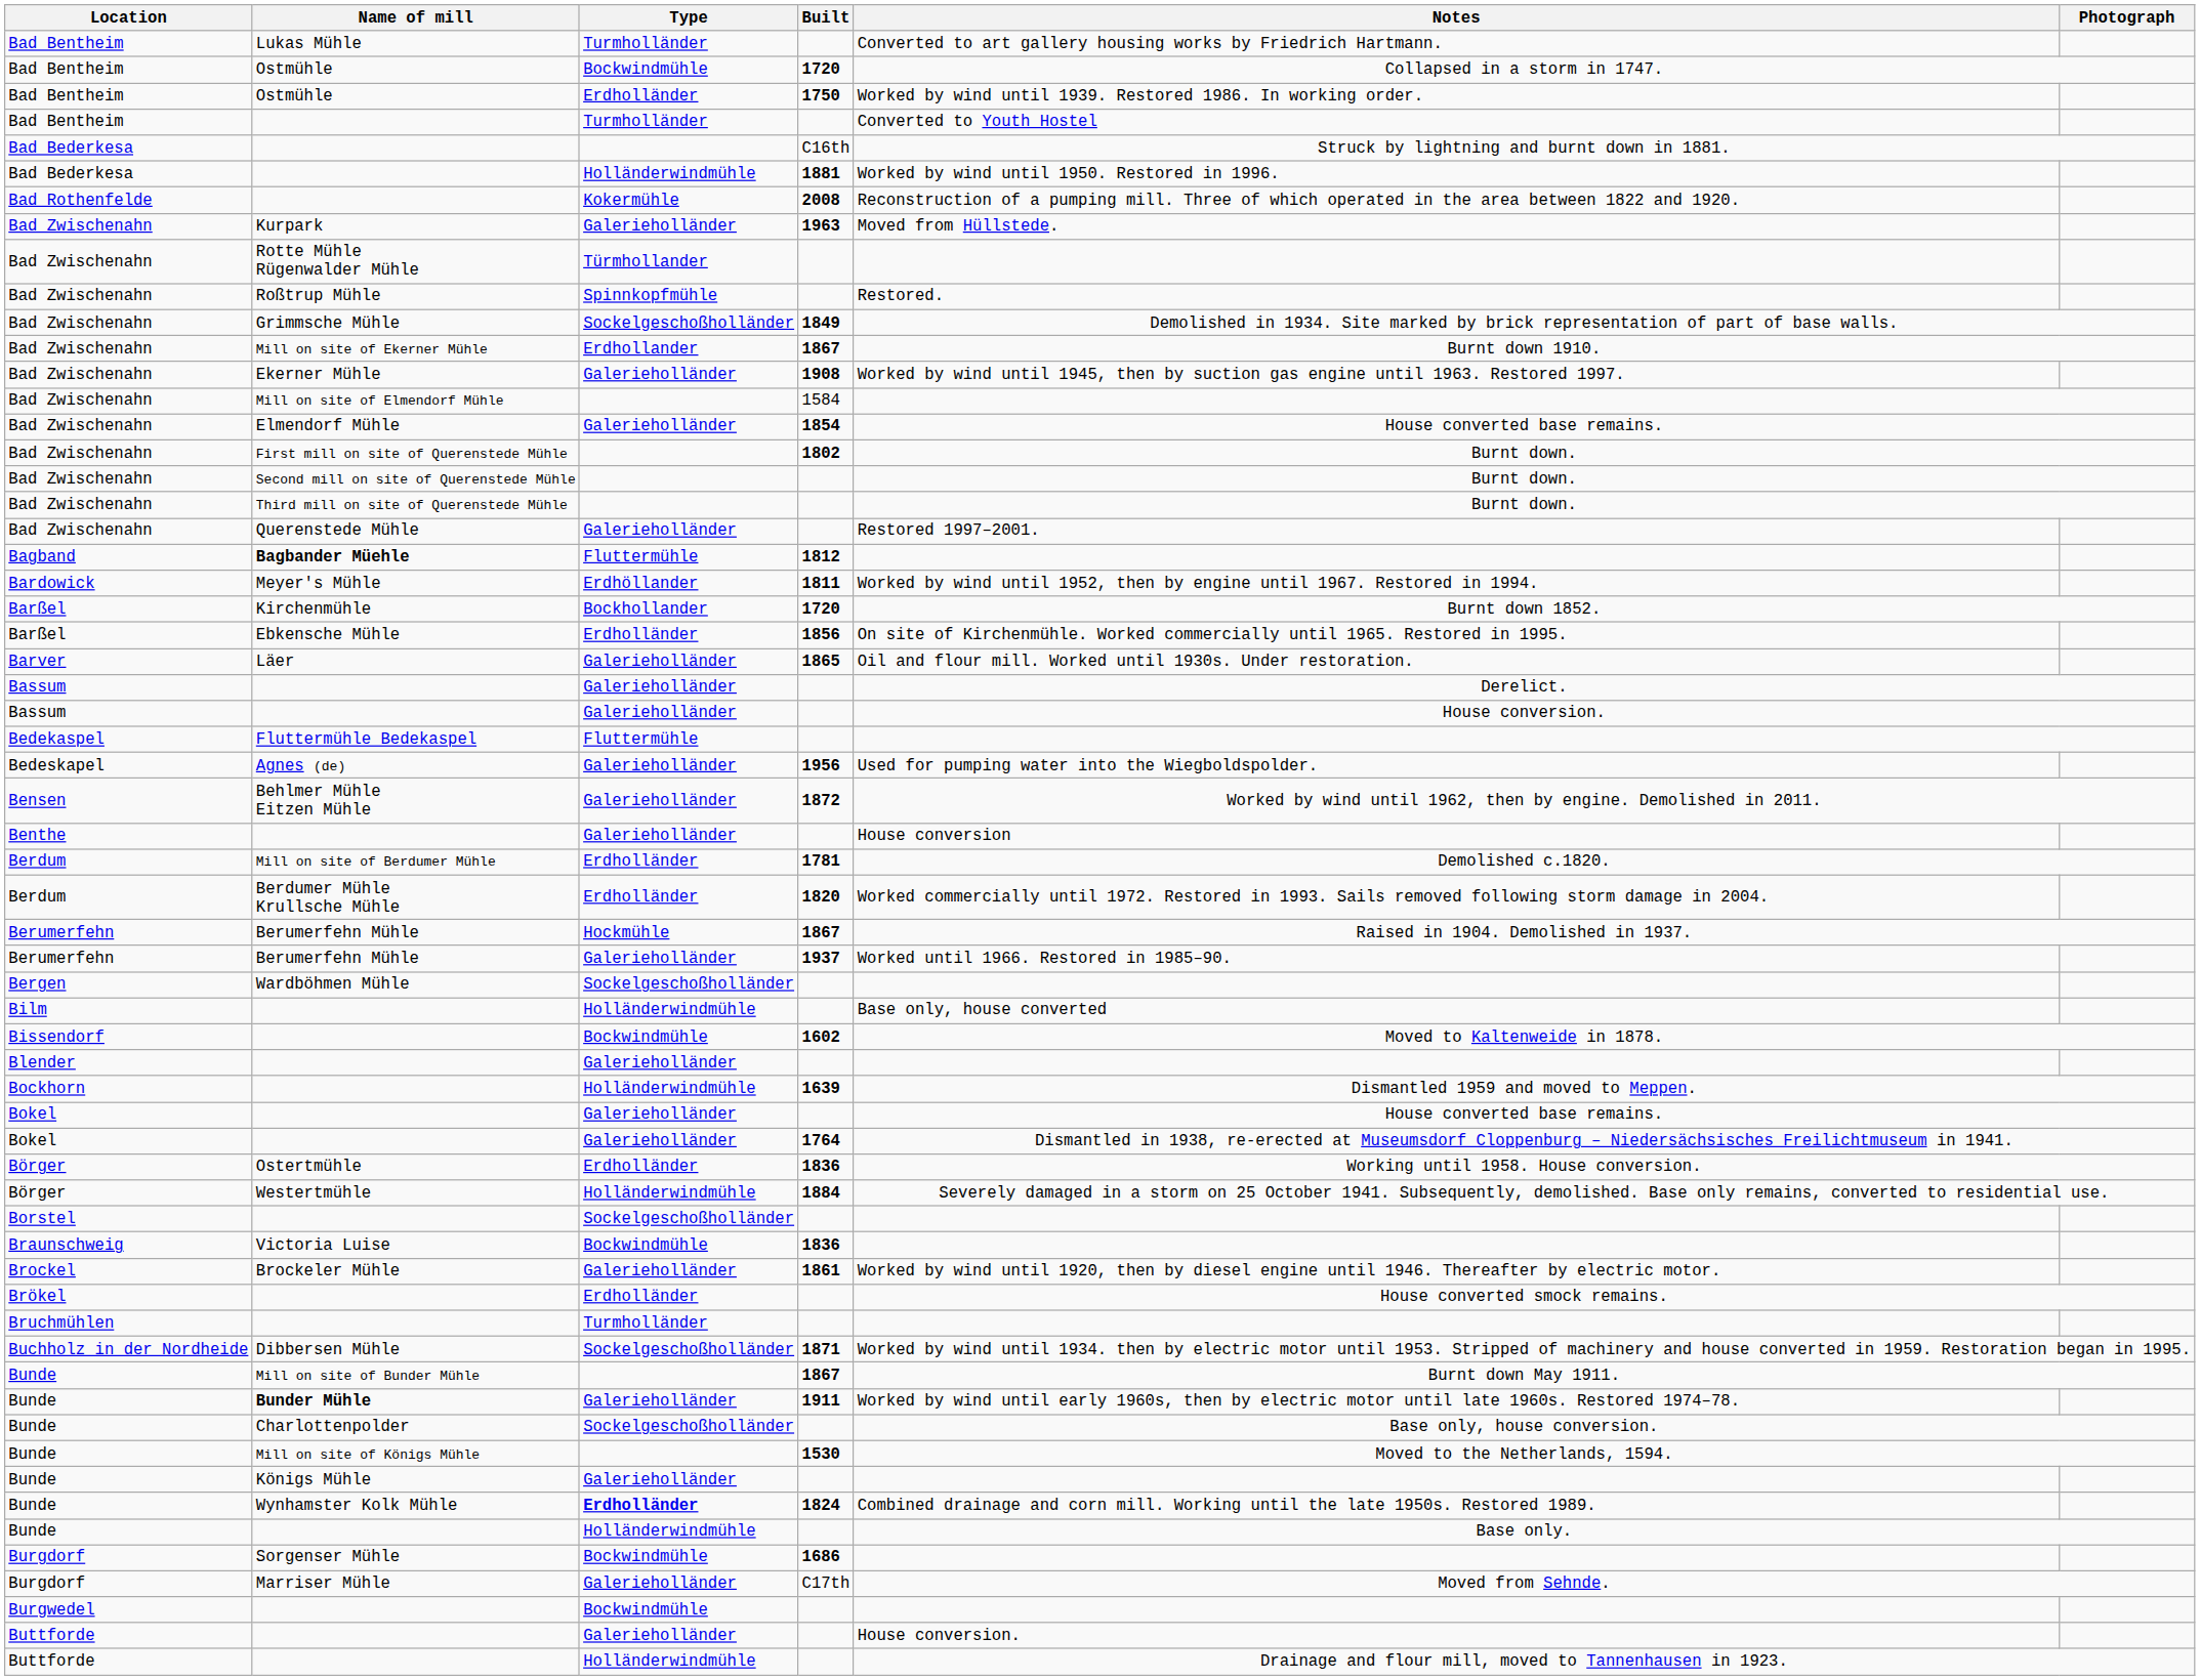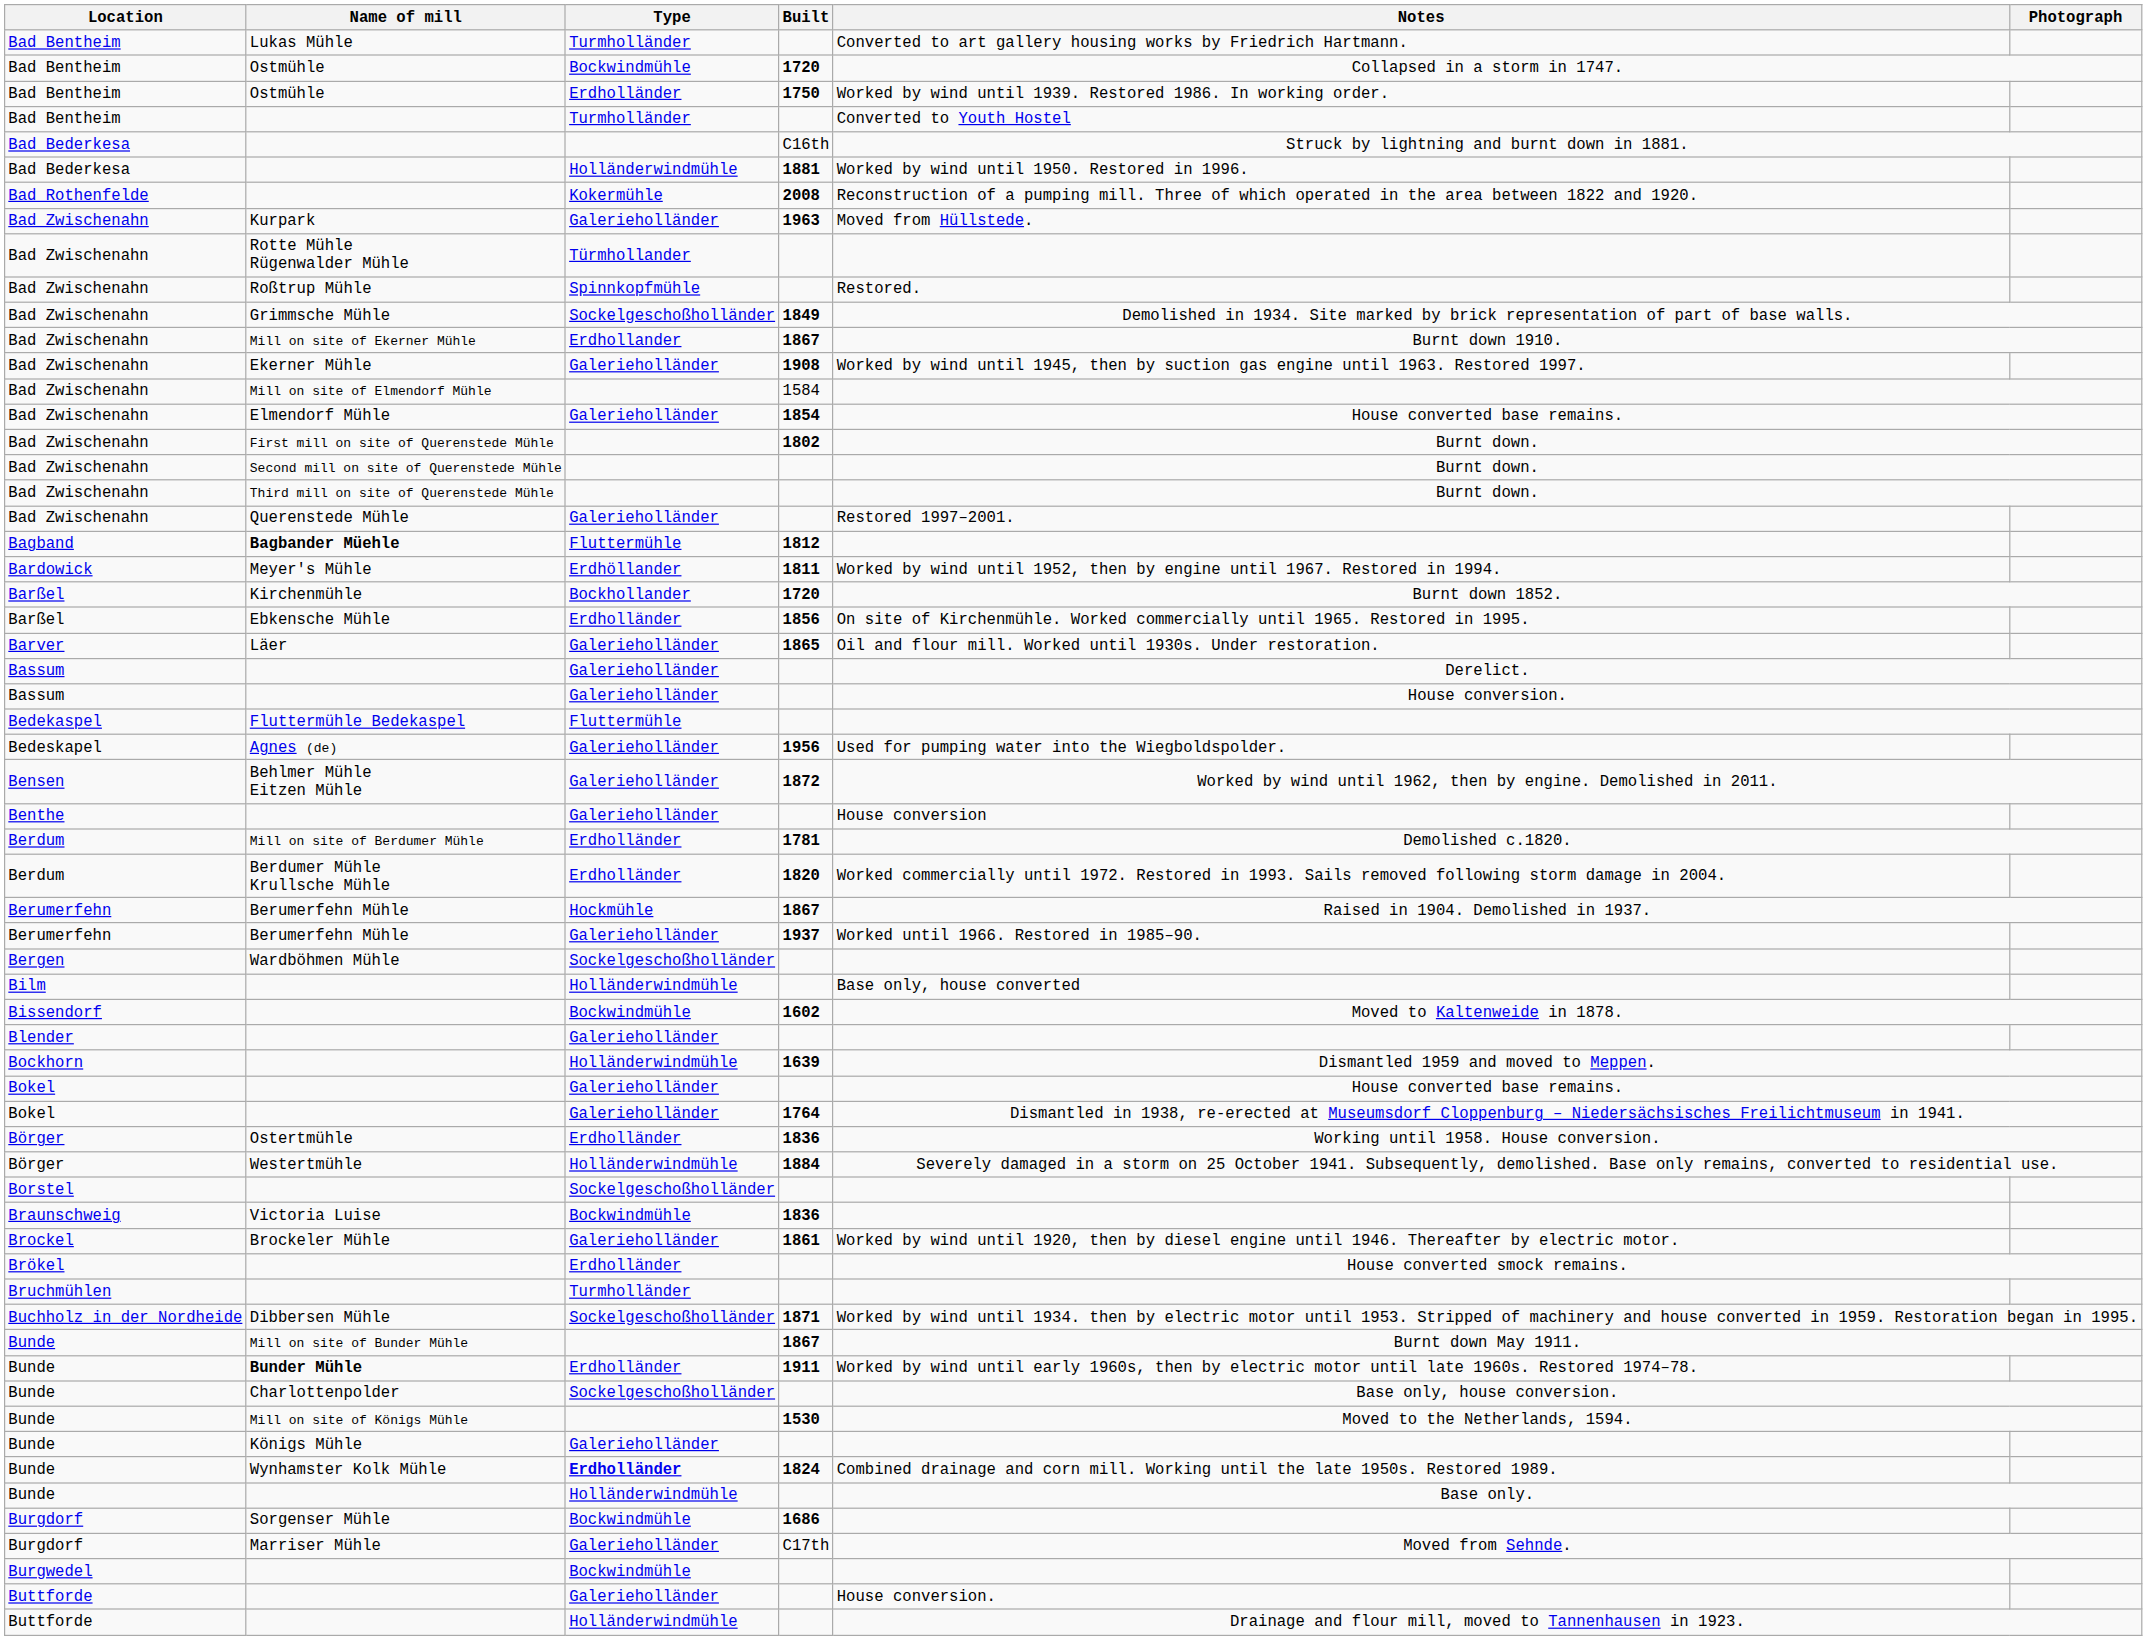Bunder Mühle | Type: Galerieholländer -> Erdholländer
